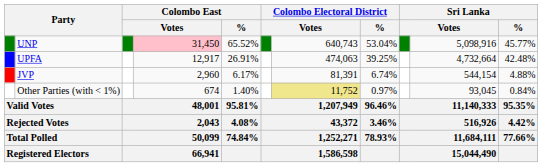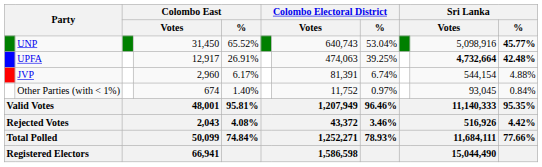UNP | column 4: pink background -> no background
UNP | Sri Lanka / %: normal -> bold
UPFA | column 10: normal -> bold
UPFA | Sri Lanka / %: normal -> bold
Other Parties (with < 1%) | column 7: khaki background -> no background
